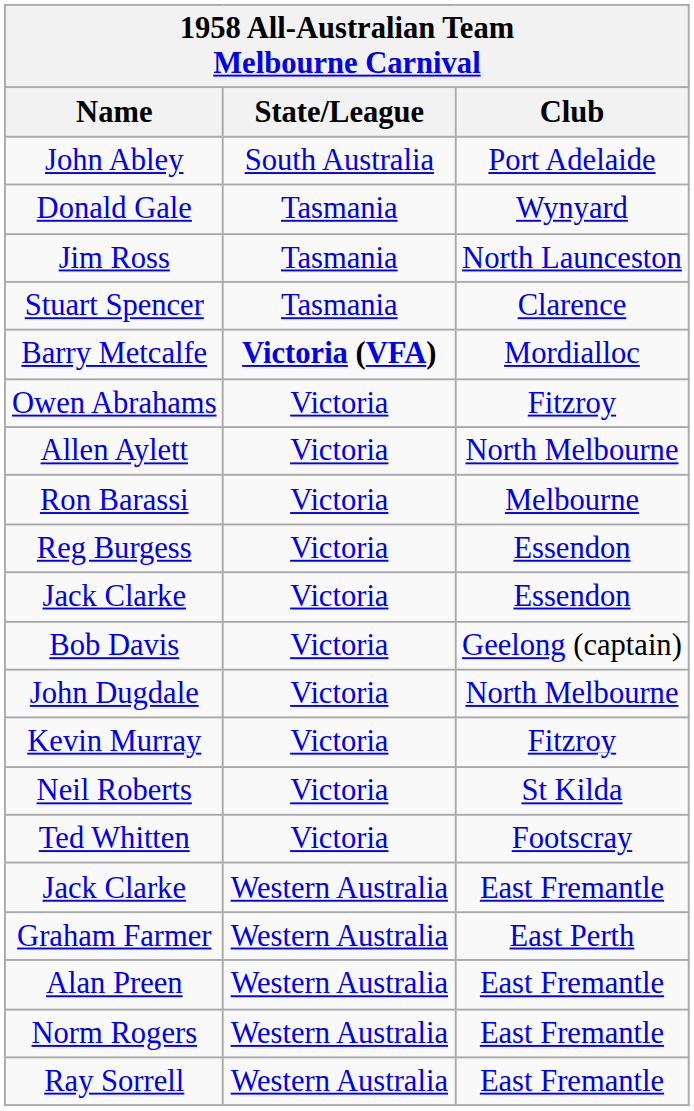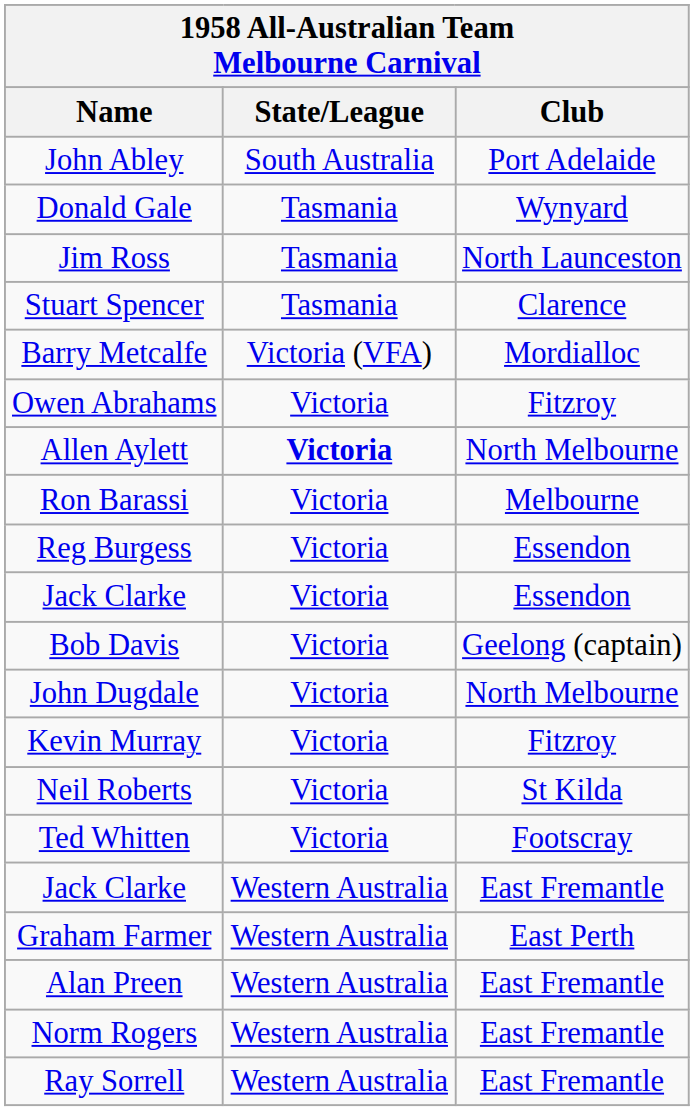Barry Metcalfe | State/League: bold -> normal
Allen Aylett | State/League: normal -> bold
